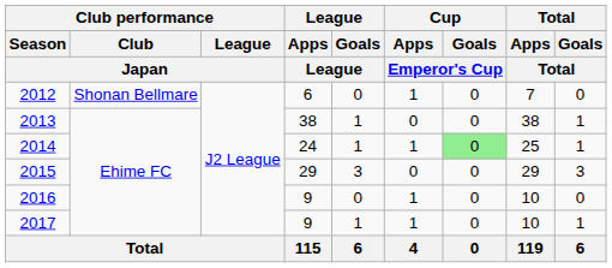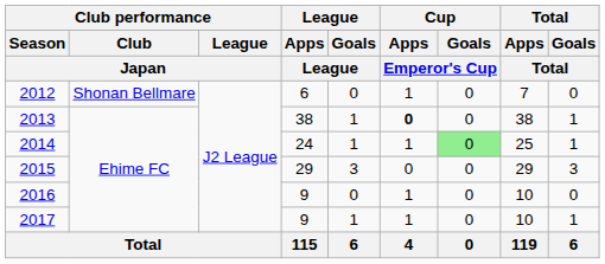2013 | Cup / Apps / Emperor's Cup: normal -> bold
